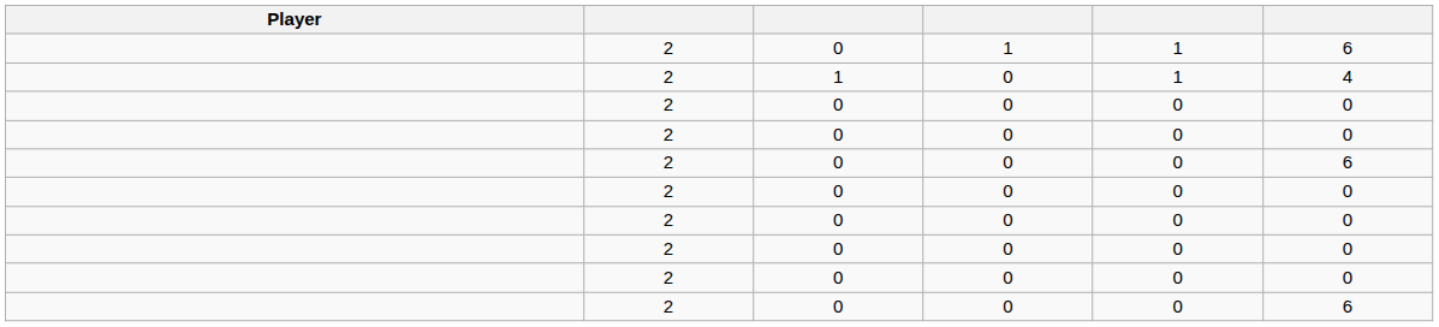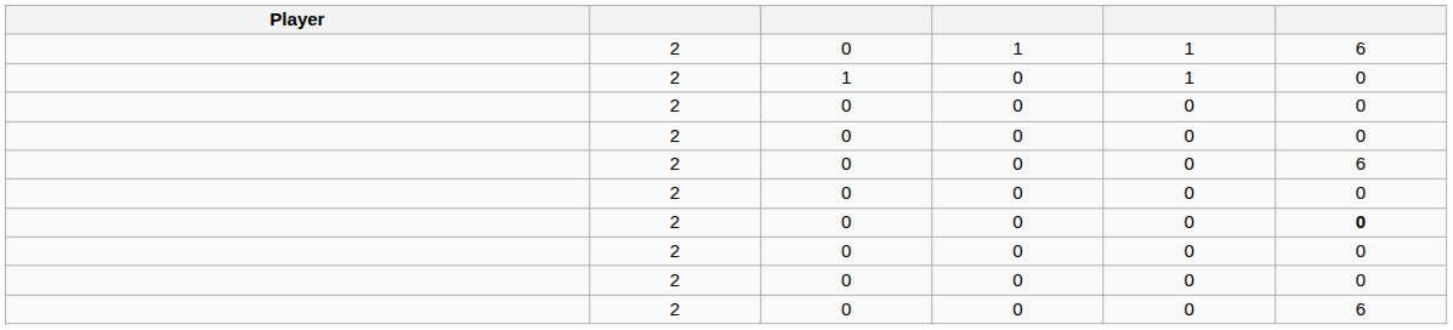row 3 | column 6: 4 -> 0
row 8 | column 6: normal -> bold
